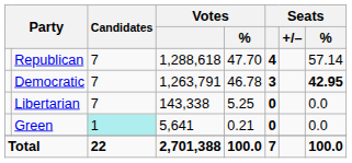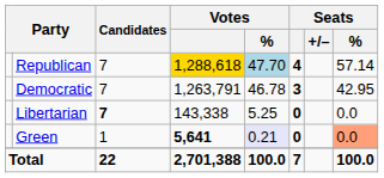Republican | Votes: no background -> gold background
Republican | Votes / %: no background -> lightblue background
Democratic | Seats / %: bold -> normal
Libertarian | Candidates: normal -> bold
Green | Candidates: paleturquoise background -> no background
Green | Votes: normal -> bold
Green | Votes / %: no background -> lavender background
Green | Seats / %: no background -> lightsalmon background
